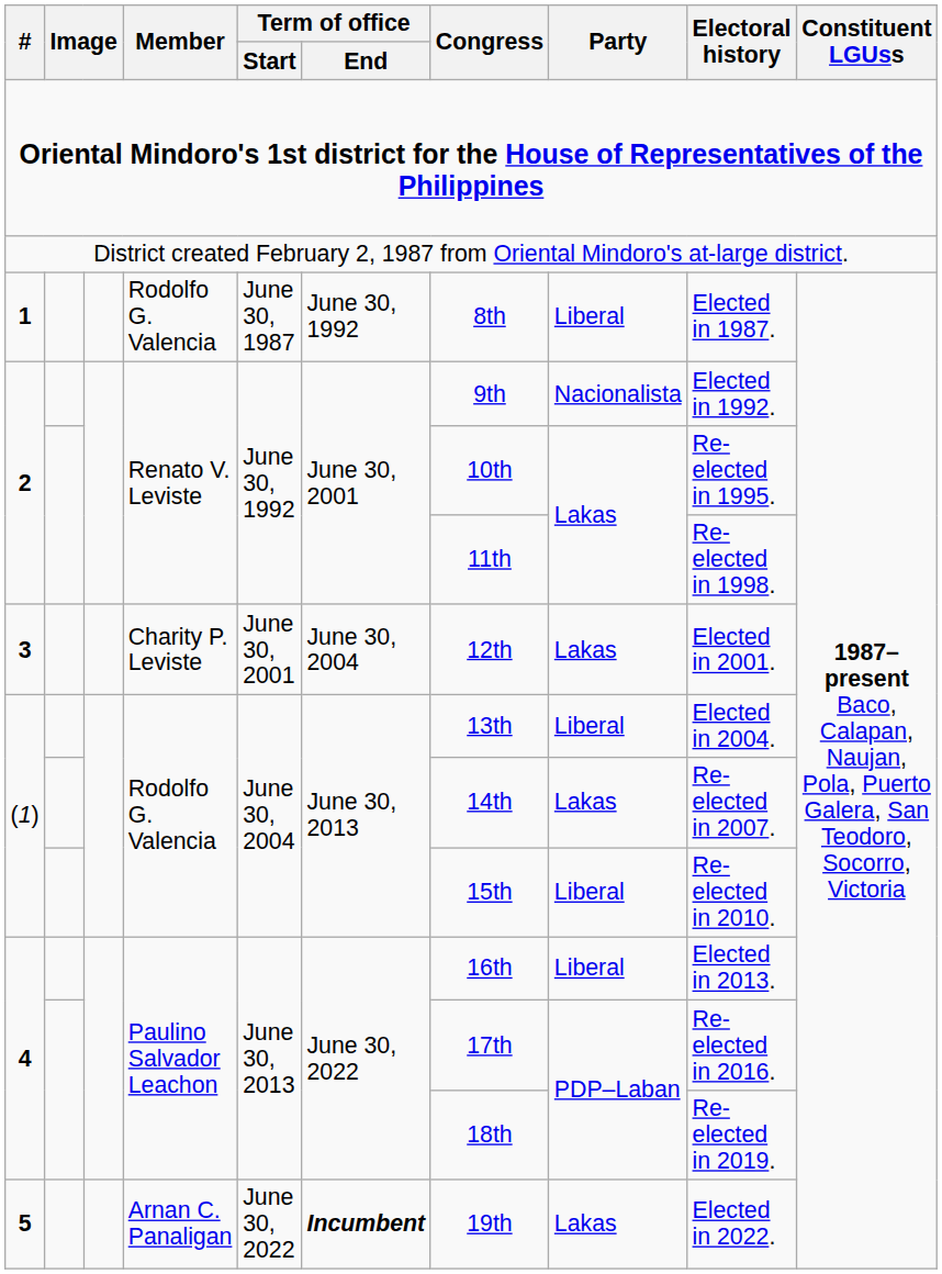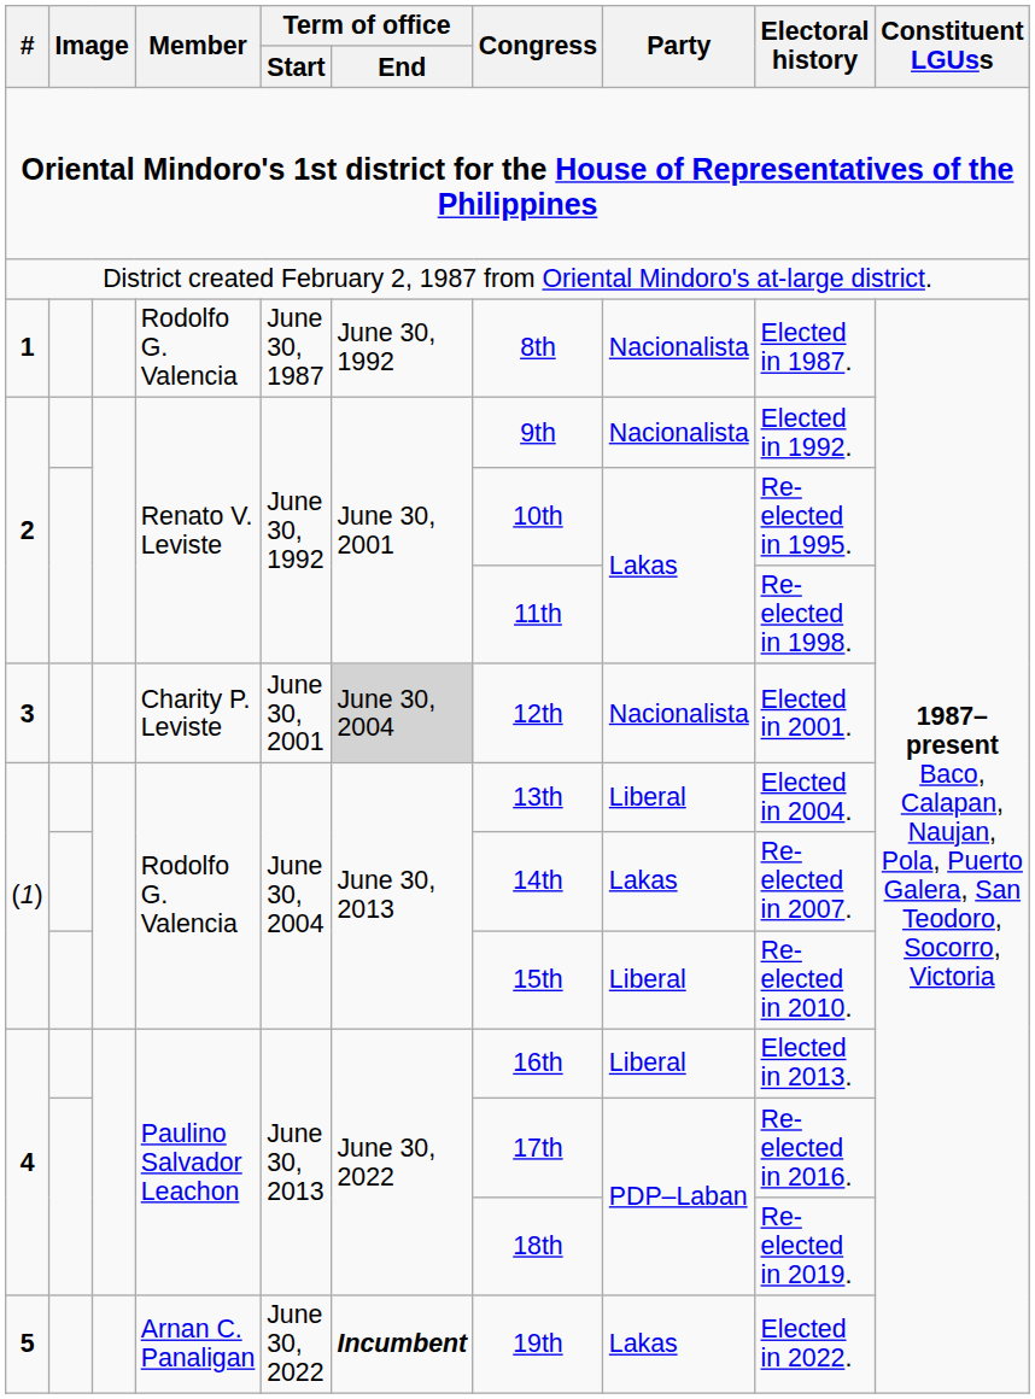1 | Party: Liberal -> Nacionalista
3 | Term of office / End: no background -> lightgrey background
3 | Party: Lakas -> Nacionalista
